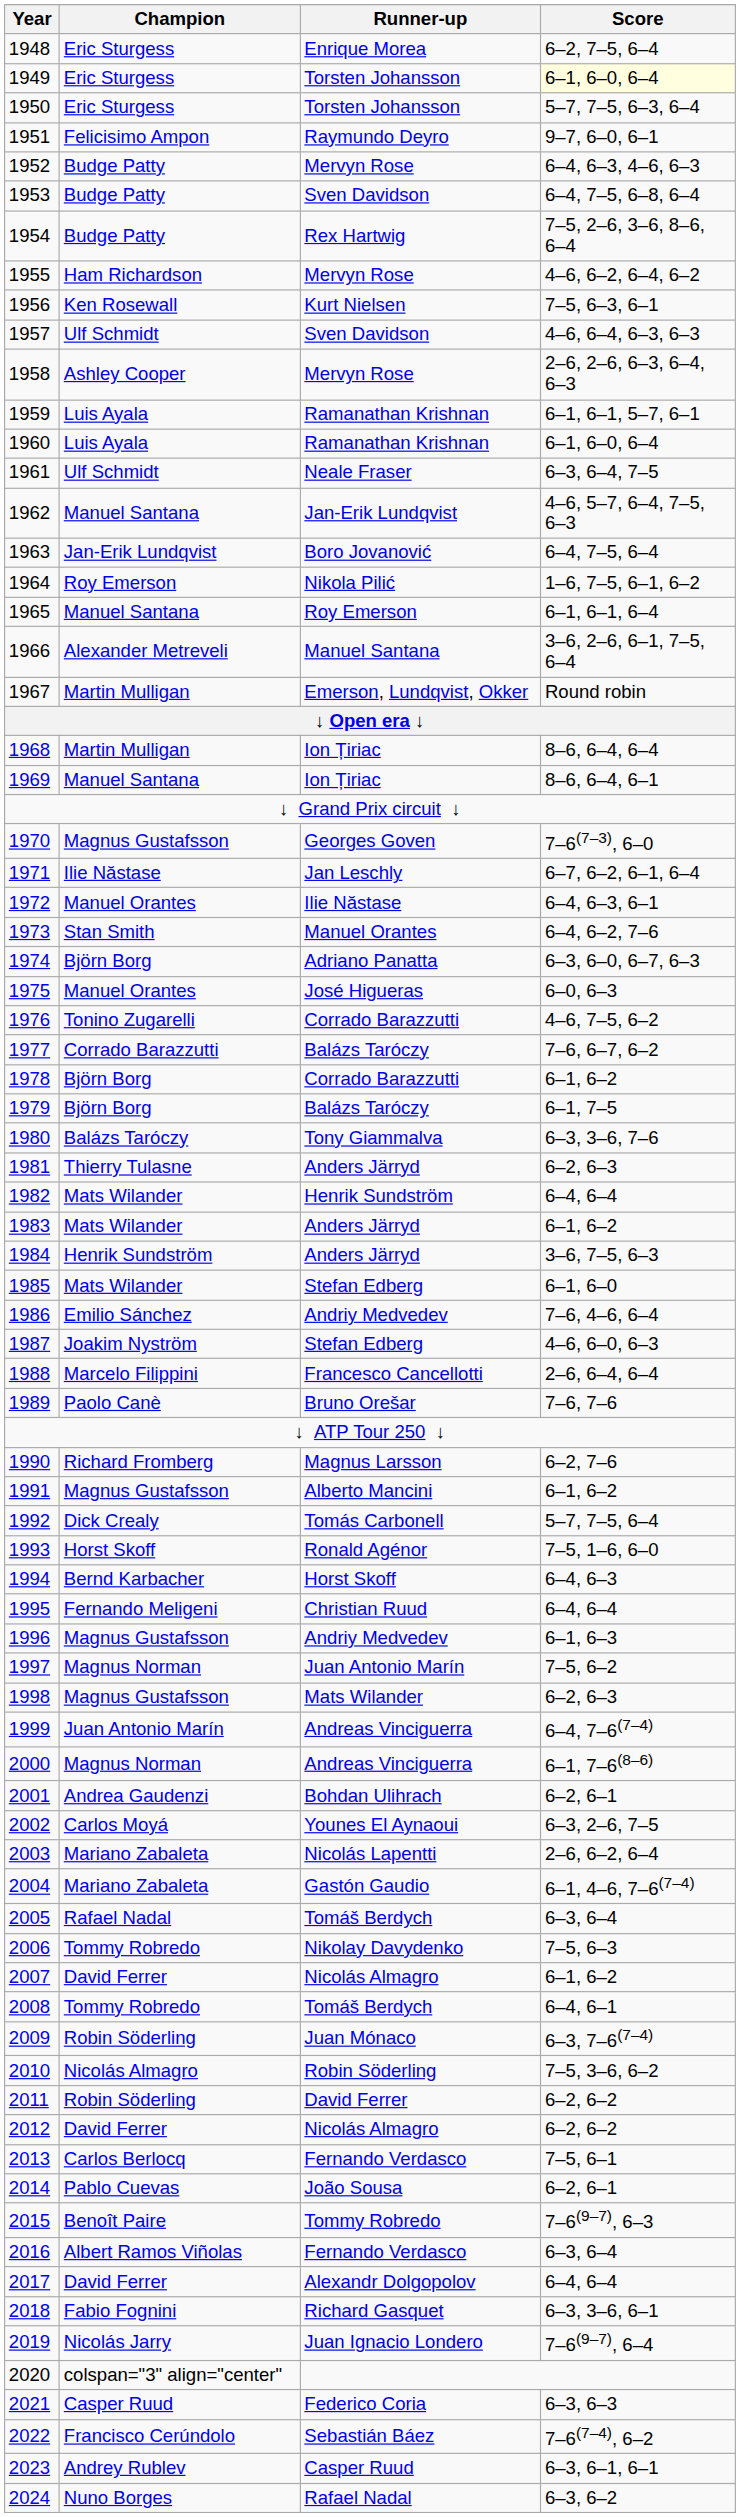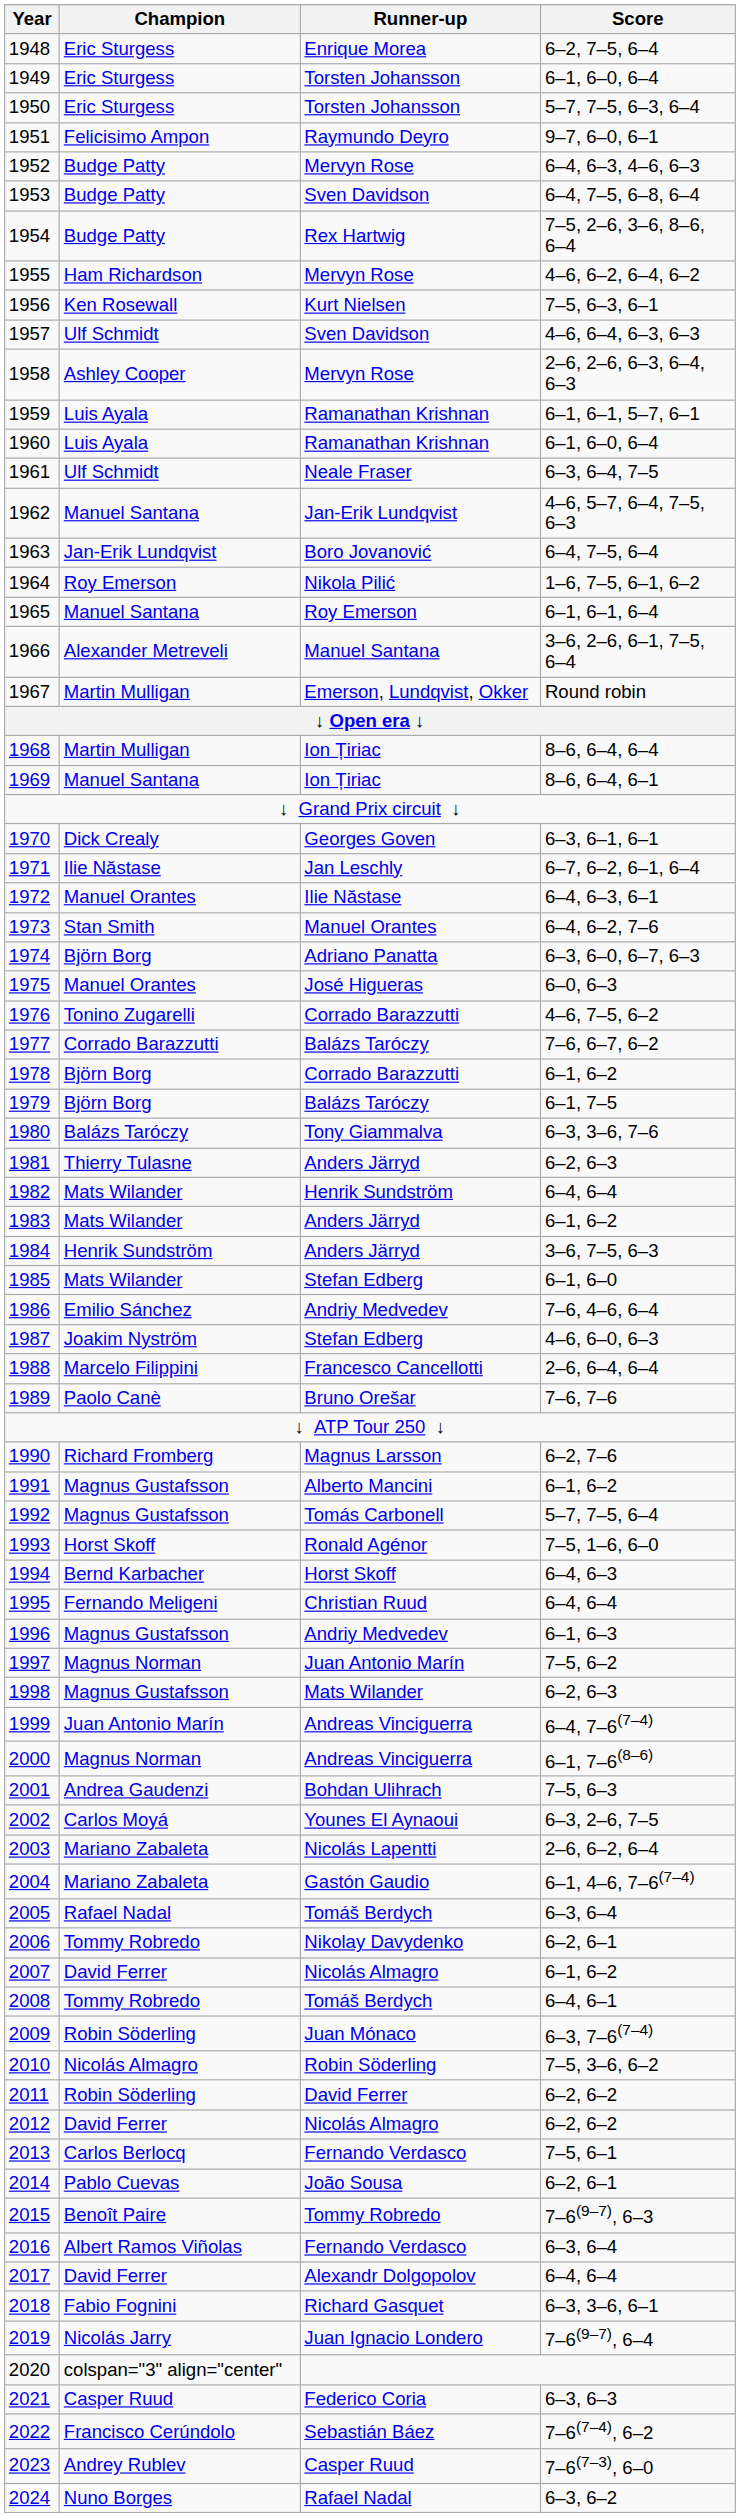1949 | Score: lightyellow background -> no background
1970 | Champion: Magnus Gustafsson -> Dick Crealy
1970 | Score: 7–6(7–3), 6–0 -> 6–3, 6–1, 6–1
1992 | Champion: Dick Crealy -> Magnus Gustafsson
2001 | Score: 6–2, 6–1 -> 7–5, 6–3
2006 | Score: 7–5, 6–3 -> 6–2, 6–1
2023 | Score: 6–3, 6–1, 6–1 -> 7–6(7–3), 6–0
